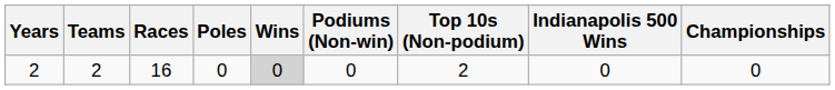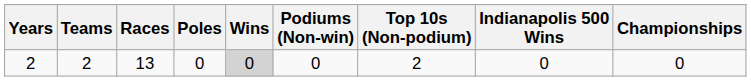row 2 | Races: 16 -> 13
